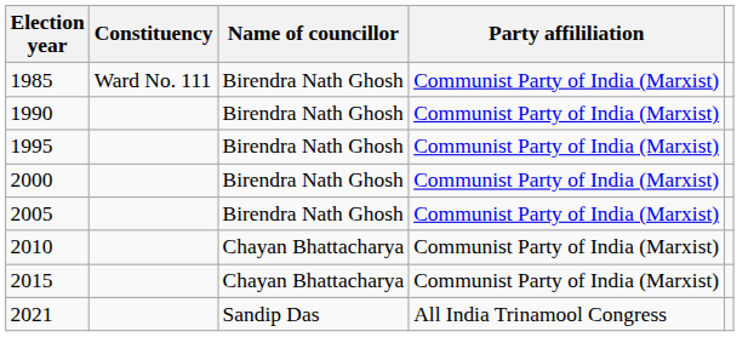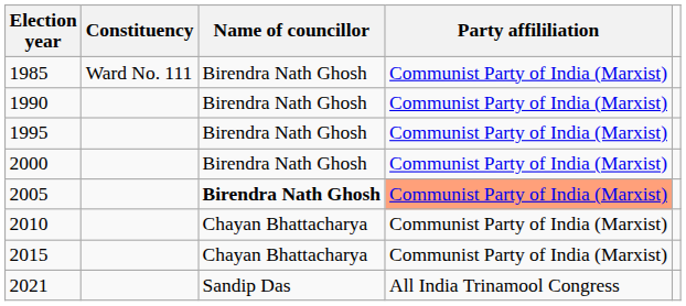2005 | Name of councillor: normal -> bold
2005 | Party affililiation: no background -> lightsalmon background
